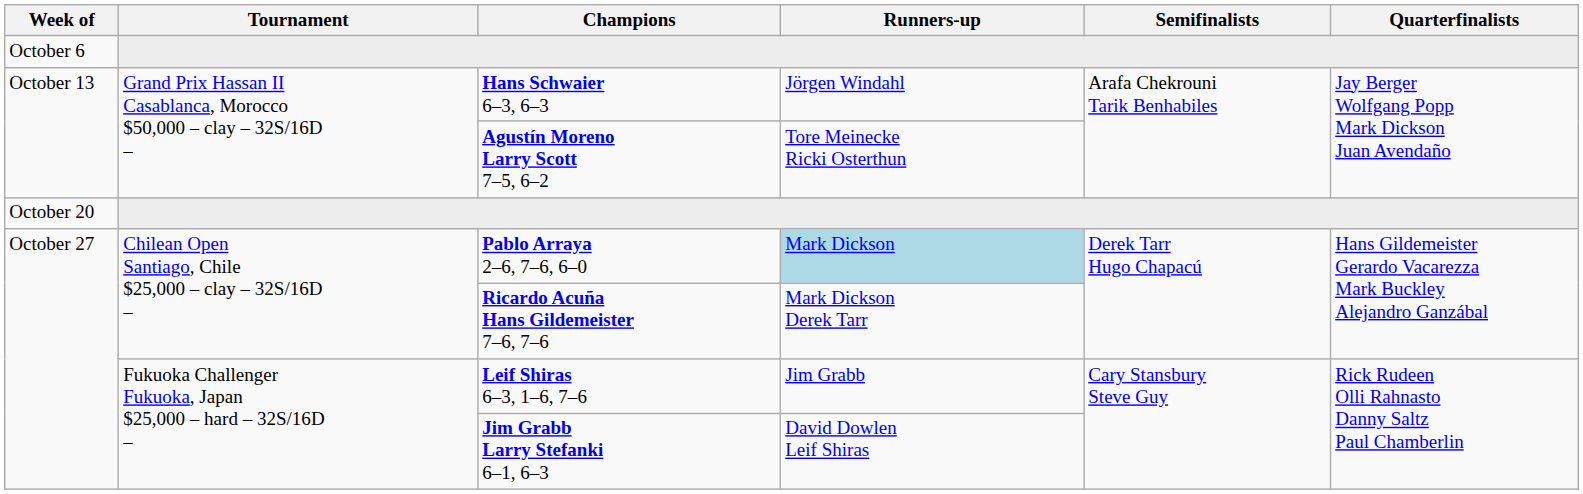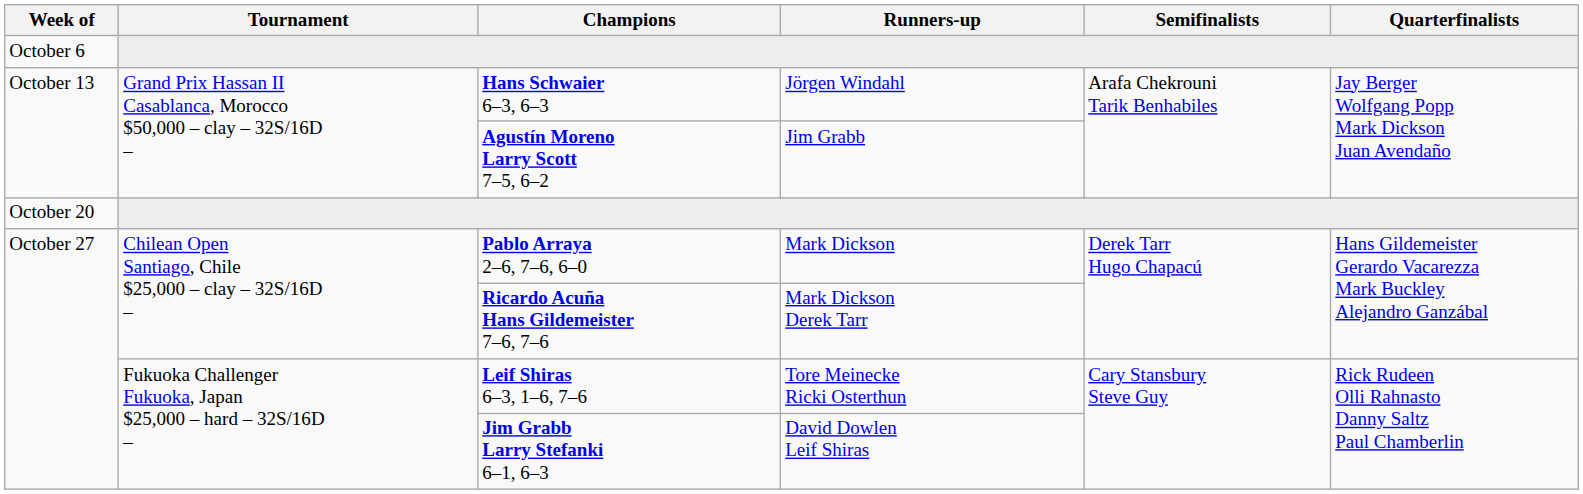Agustín Moreno Larry Scott 7–5, 6–2 | Runners-up: Tore Meinecke Ricki Osterthun -> Jim Grabb
Pablo Arraya 2–6, 7–6, 6–0 | Runners-up: lightblue background -> no background
Leif Shiras 6–3, 1–6, 7–6 | Runners-up: Jim Grabb -> Tore Meinecke Ricki Osterthun
